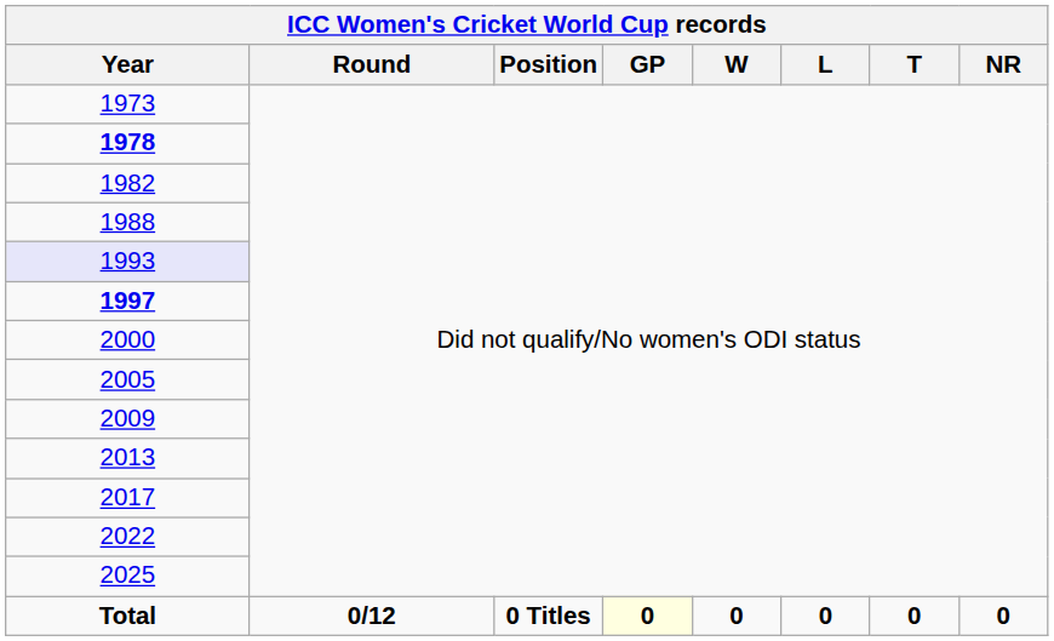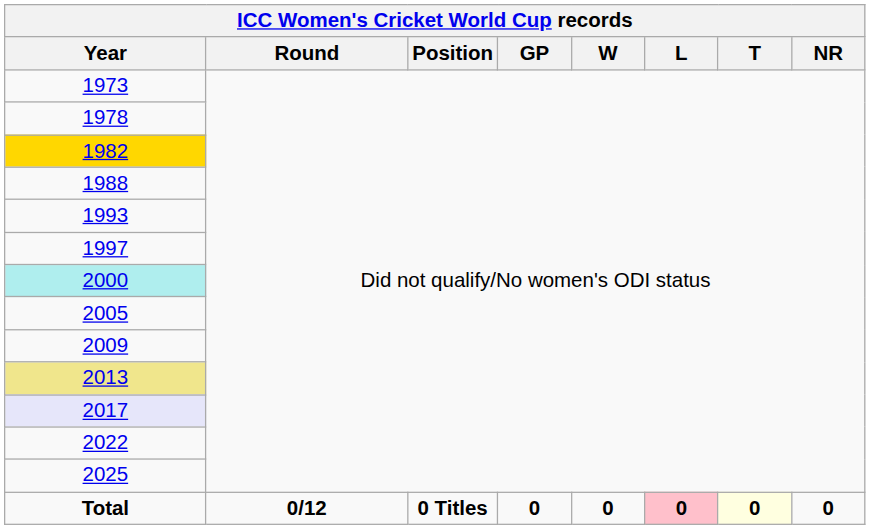1978 | Year: bold -> normal
1982 | Year: no background -> gold background
1993 | Year: lavender background -> no background
1997 | Year: bold -> normal
2000 | Year: no background -> paleturquoise background
2013 | Year: no background -> khaki background
2017 | Year: no background -> lavender background
Total | GP: lightyellow background -> no background
Total | L: no background -> pink background
Total | T: no background -> lightyellow background
